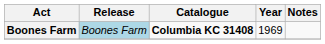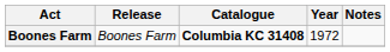row 2 | Release: lightblue background -> no background
row 2 | Year: 1969 -> 1972
